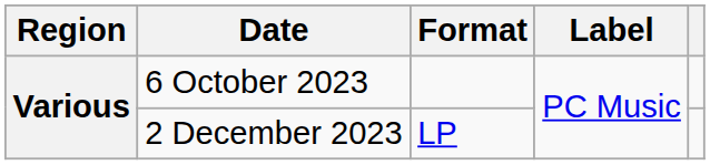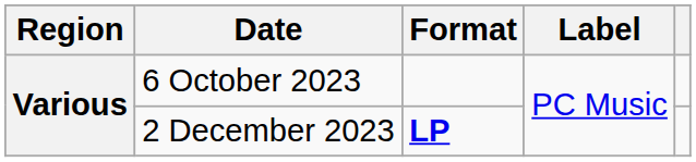2 December 2023 | Format: normal -> bold
